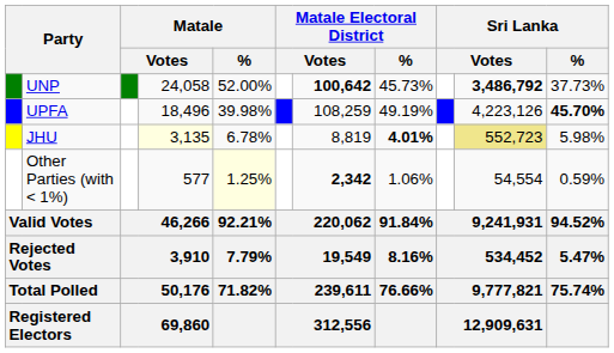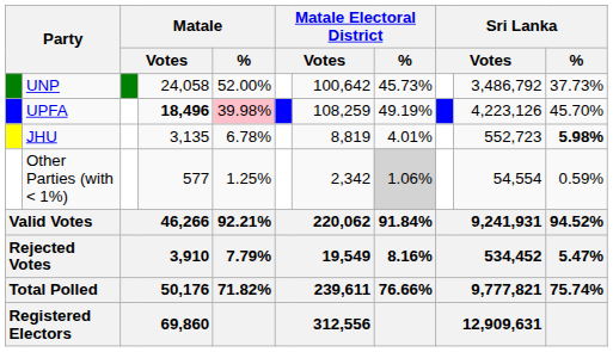UNP | column 7: bold -> normal
UNP | column 10: bold -> normal
UPFA | column 4: normal -> bold
UPFA | Matale / %: no background -> pink background
UPFA | Sri Lanka / %: bold -> normal
JHU | column 4: lightyellow background -> no background
JHU | Matale Electoral District / %: bold -> normal
JHU | column 10: khaki background -> no background
JHU | Sri Lanka / %: normal -> bold
Other Parties (with < 1%) | Matale / %: lightyellow background -> no background
Other Parties (with < 1%) | column 7: bold -> normal
Other Parties (with < 1%) | Matale Electoral District / %: no background -> lightgrey background
